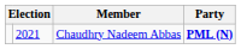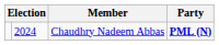Chaudhry Nadeem Abbas | column 2: 2021 -> 2024
